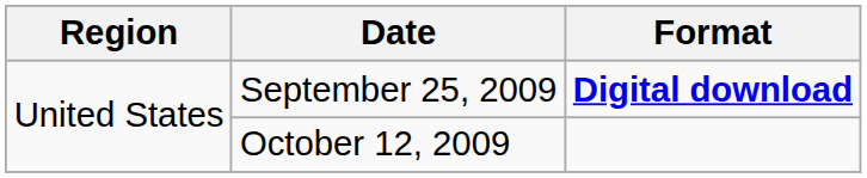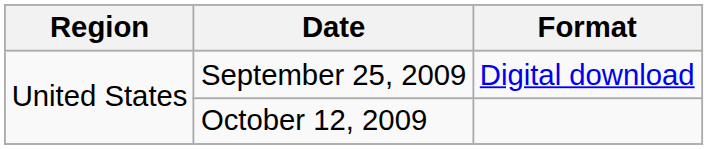September 25, 2009 | Format: bold -> normal
